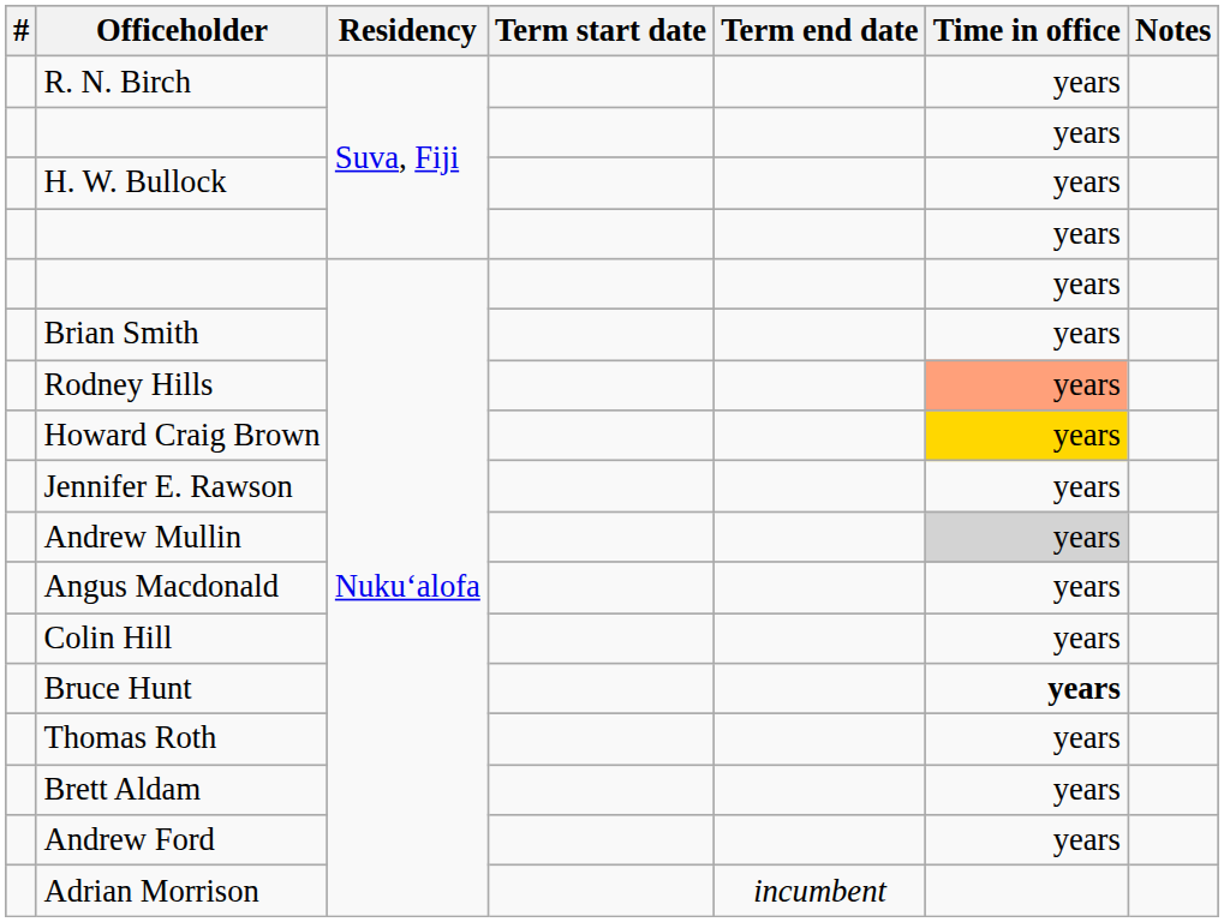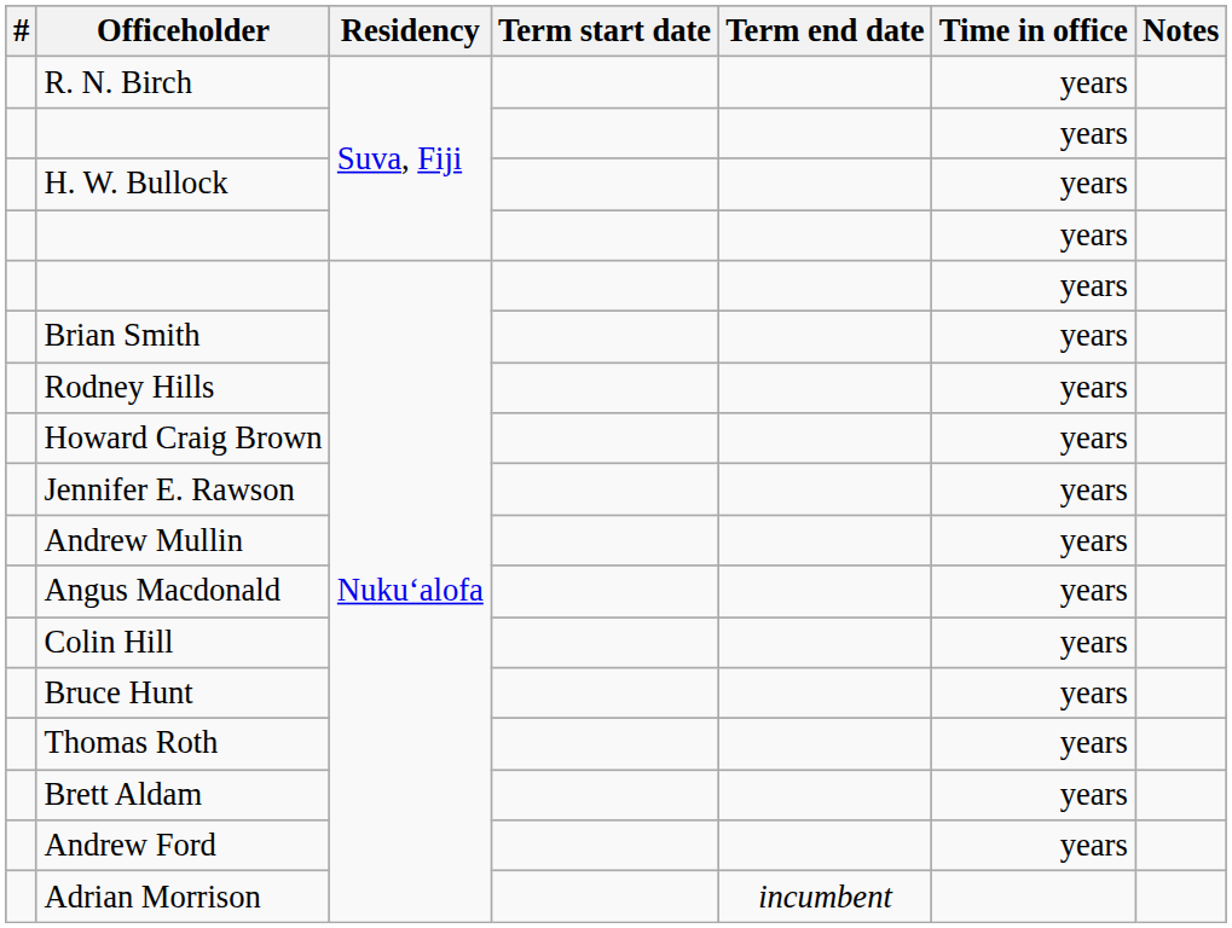Rodney Hills | Time in office: lightsalmon background -> no background
Howard Craig Brown | Time in office: gold background -> no background
Andrew Mullin | Time in office: lightgrey background -> no background
Bruce Hunt | Time in office: bold -> normal
